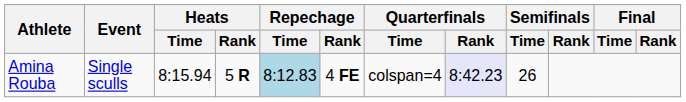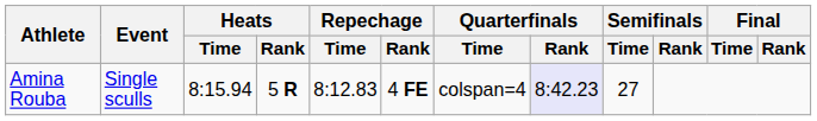Amina Rouba | Repechage / Time: lightblue background -> no background
Amina Rouba | Semifinals / Time: 26 -> 27
